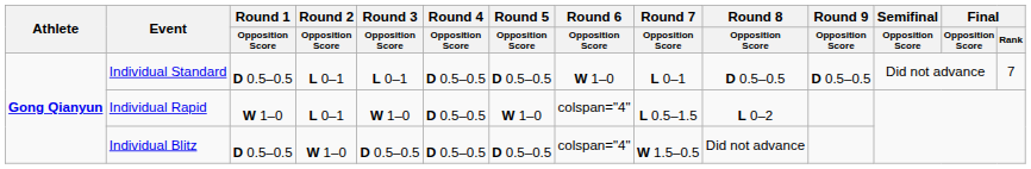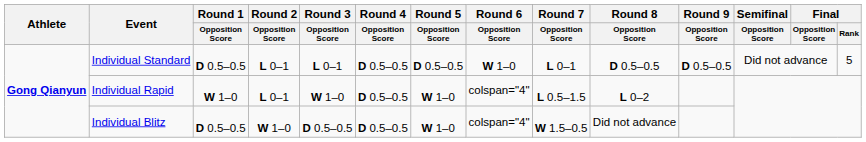Individual Standard | Final / Rank: 7 -> 5
Individual Blitz | Round 5 / Opposition Score: D 0.5–0.5 -> W 1–0
